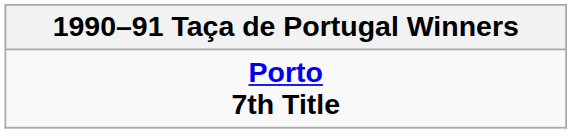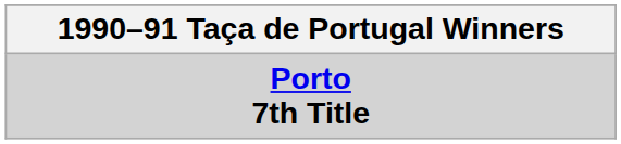row 2 | column 1: no background -> lightgrey background
